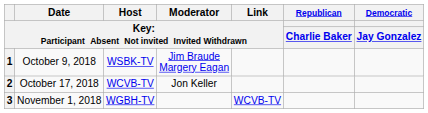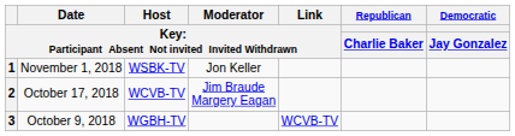1 | column 2: October 9, 2018 -> November 1, 2018
1 | column 4: Jim Braude Margery Eagan -> Jon Keller
2 | column 4: Jon Keller -> Jim Braude Margery Eagan
3 | column 2: November 1, 2018 -> October 9, 2018
